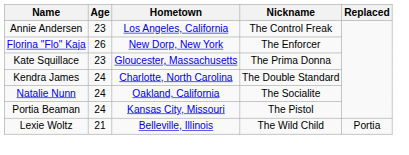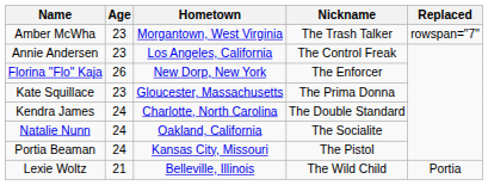+ row: Amber McWha | 23 | Morgantown, West Virginia | The Trash Talker | rowspan="7"
